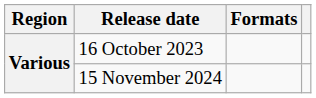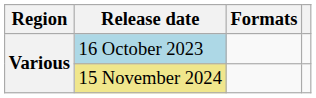16 October 2023 | Release date: no background -> lightblue background
15 November 2024 | Release date: no background -> khaki background
